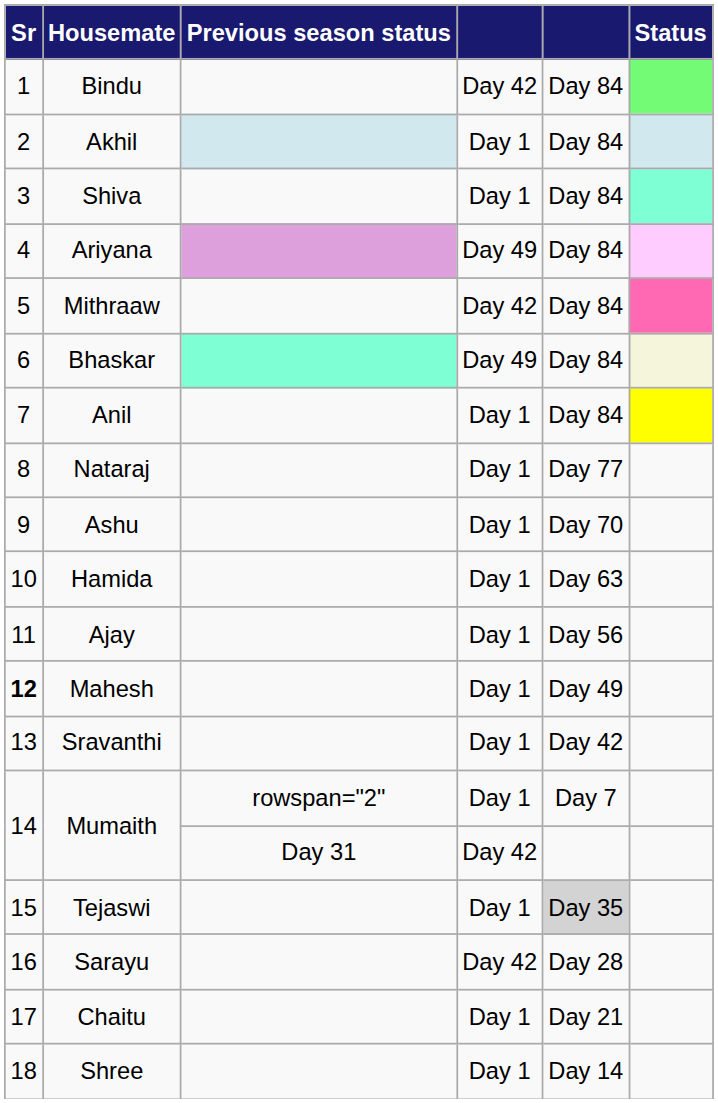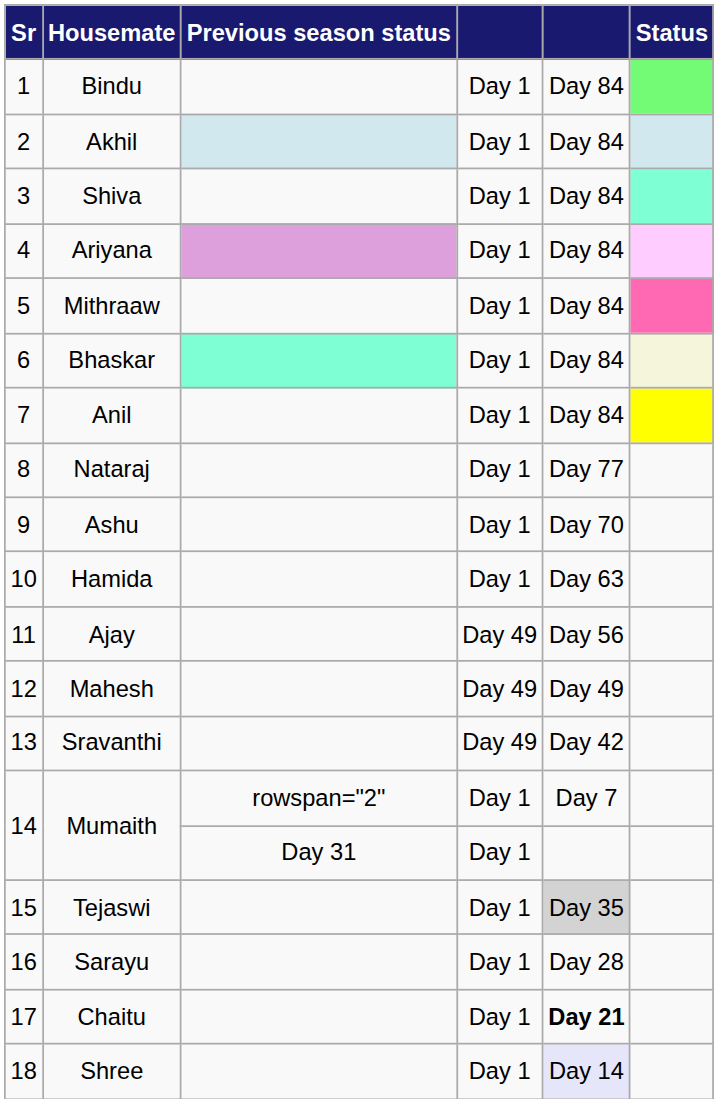Bindu | column 4: Day 42 -> Day 1
Ariyana | column 4: Day 49 -> Day 1
Mithraaw | column 4: Day 42 -> Day 1
Bhaskar | column 4: Day 49 -> Day 1
Ajay | column 4: Day 1 -> Day 49
Mahesh | Sr: bold -> normal
Mahesh | column 4: Day 1 -> Day 49
Sravanthi | column 4: Day 1 -> Day 49
Mumaith / Day 31 | column 4: Day 42 -> Day 1
Sarayu | column 4: Day 42 -> Day 1
Chaitu | column 5: normal -> bold
Shree | column 5: no background -> lavender background
